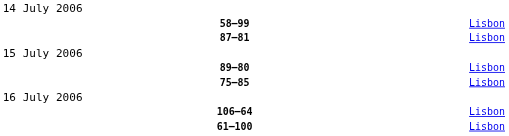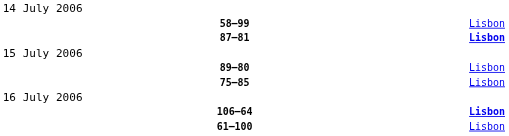87–81 | column 3: normal -> bold
106–64 | column 3: normal -> bold
